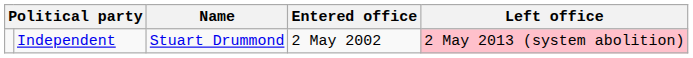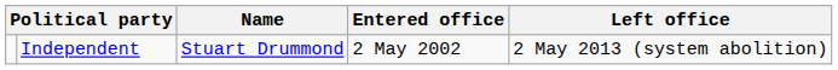Independent | Left office: pink background -> no background
